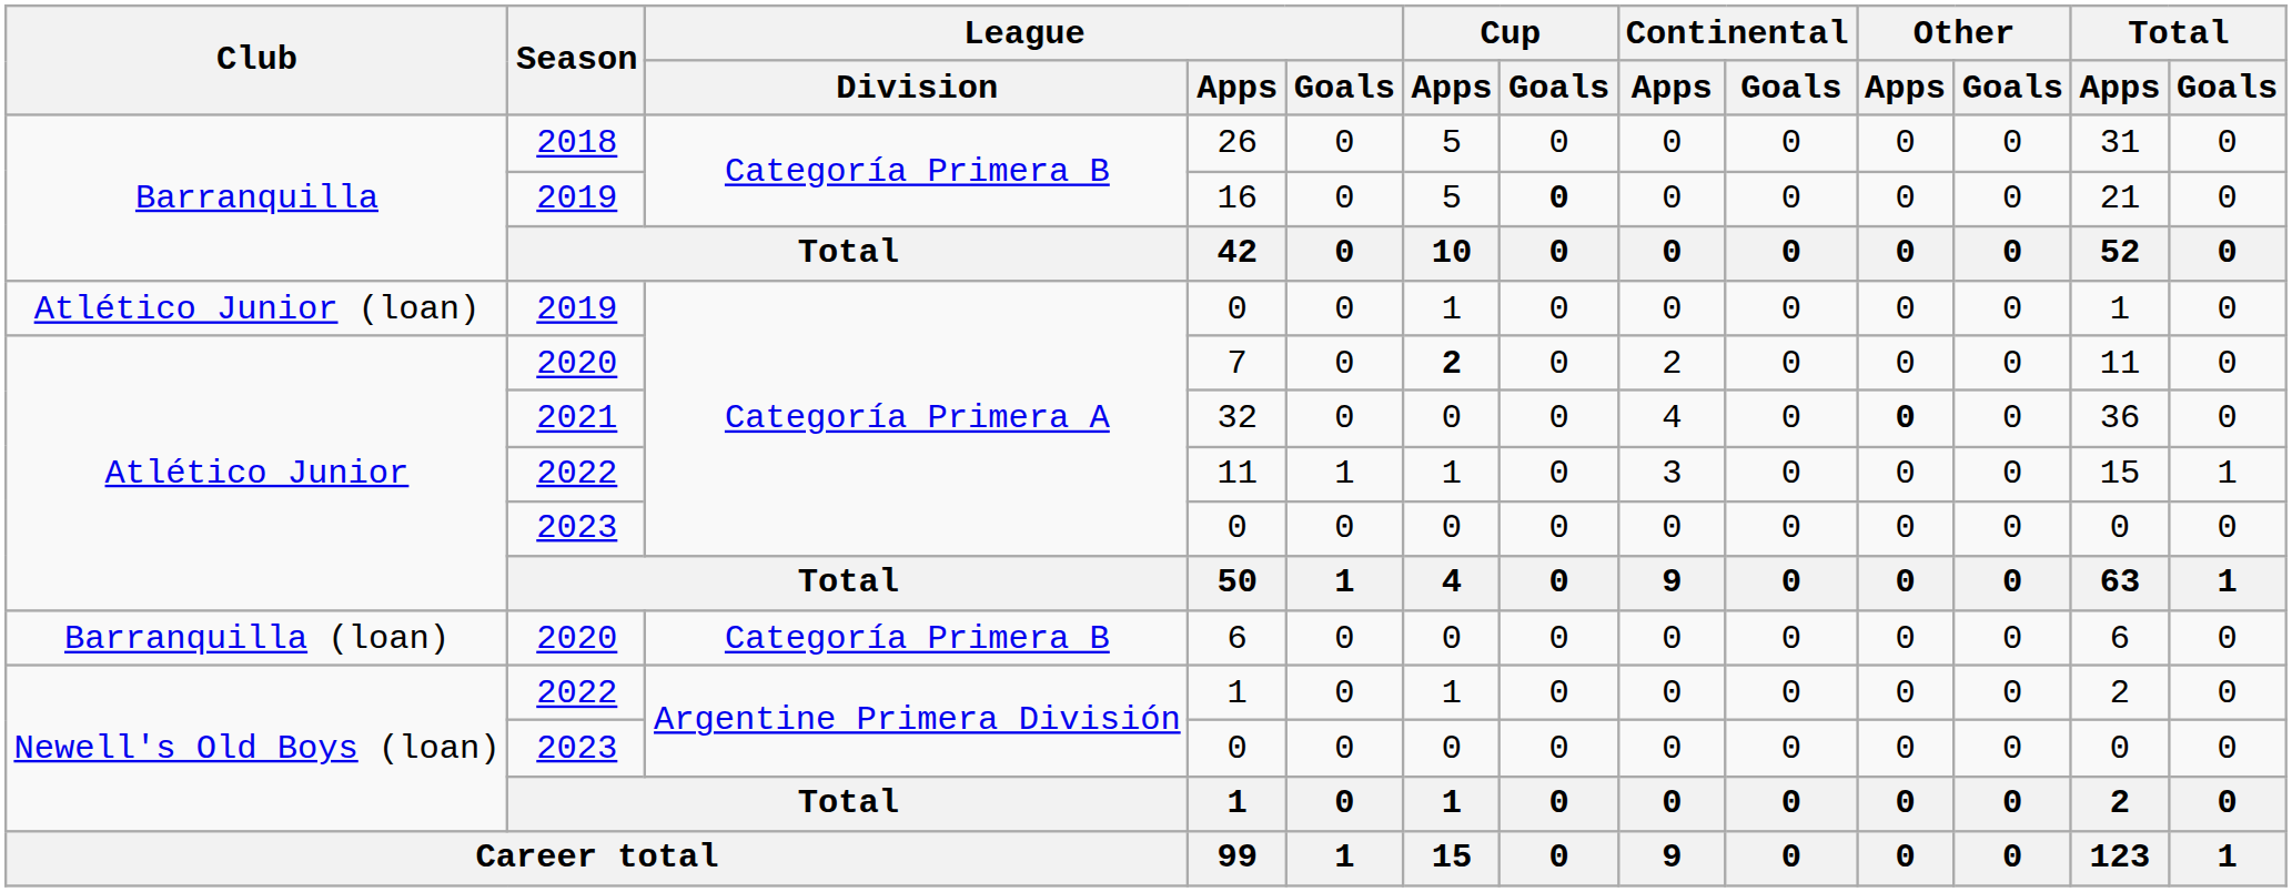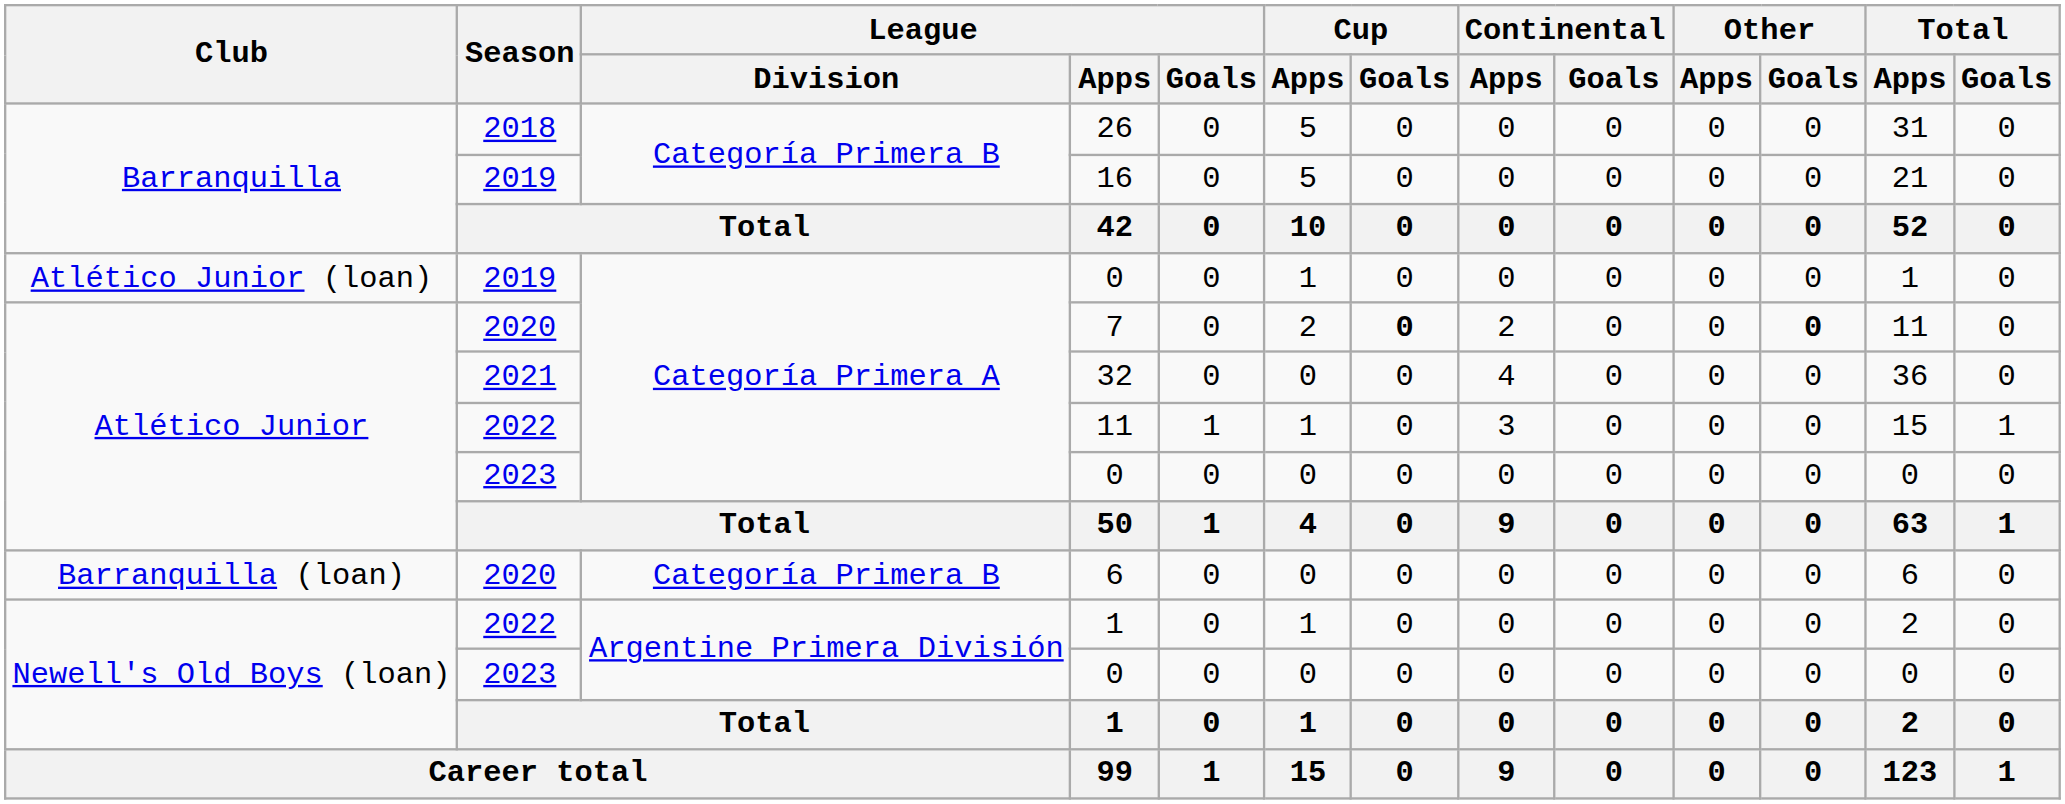16 | Cup / Goals: bold -> normal
7 | Cup / Apps: bold -> normal
7 | Cup / Goals: normal -> bold
7 | Other / Goals: normal -> bold
32 | Other / Apps: bold -> normal
